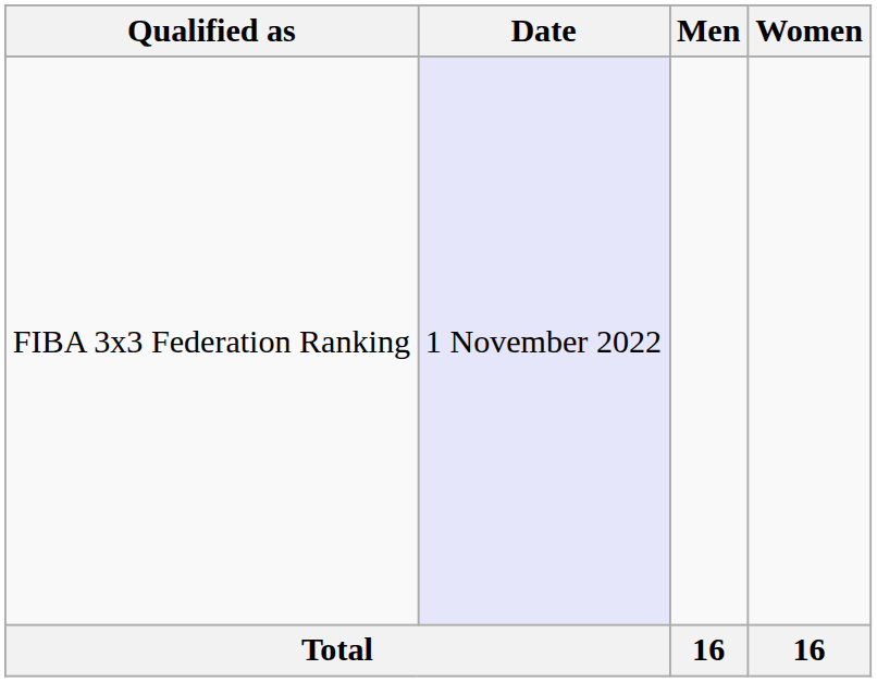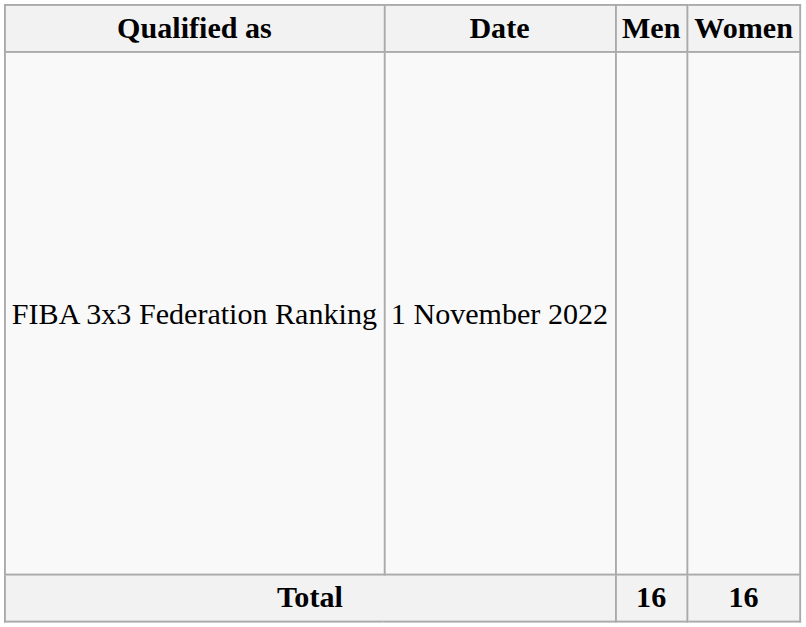FIBA 3x3 Federation Ranking | Date: lavender background -> no background
